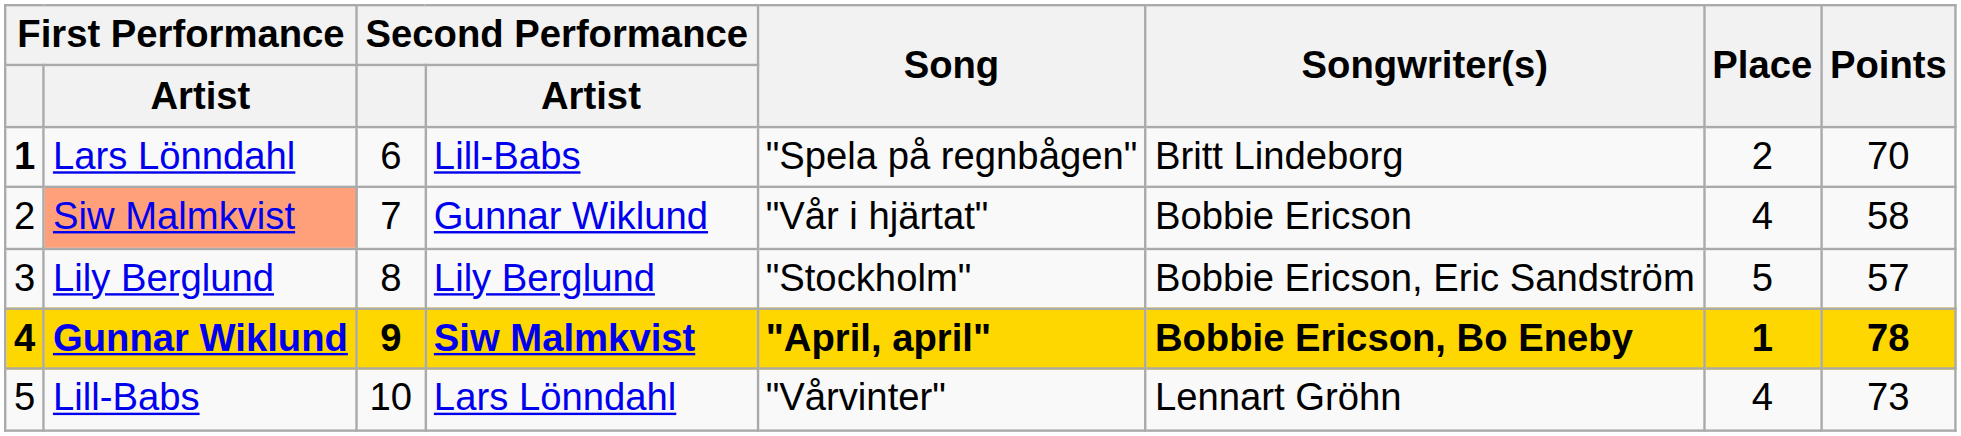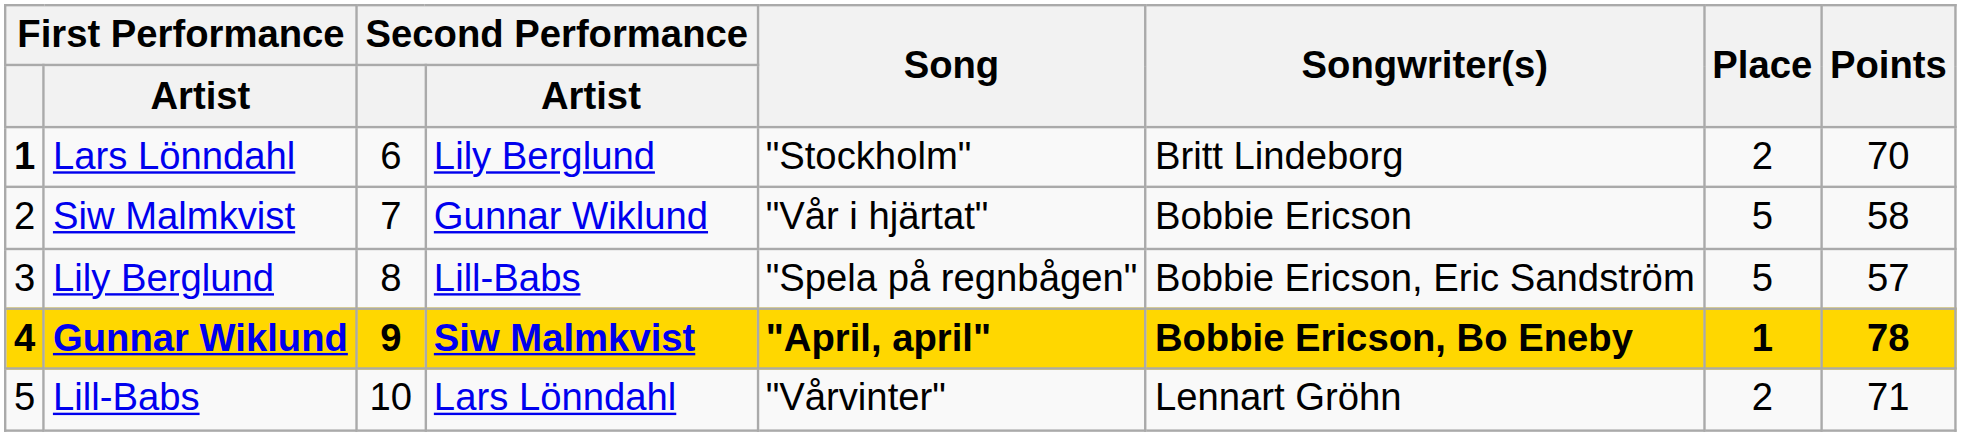row 3 | Second Performance / Artist: Lill-Babs -> Lily Berglund
row 3 | Song: "Spela på regnbågen" -> "Stockholm"
row 4 | First Performance / Artist: lightsalmon background -> no background
row 4 | Place: 4 -> 5
row 5 | Second Performance / Artist: Lily Berglund -> Lill-Babs
row 5 | Song: "Stockholm" -> "Spela på regnbågen"
row 7 | Place: 4 -> 2
row 7 | Points: 73 -> 71
